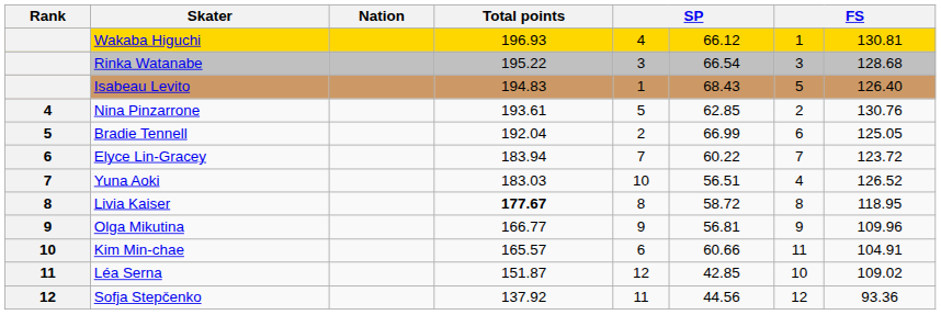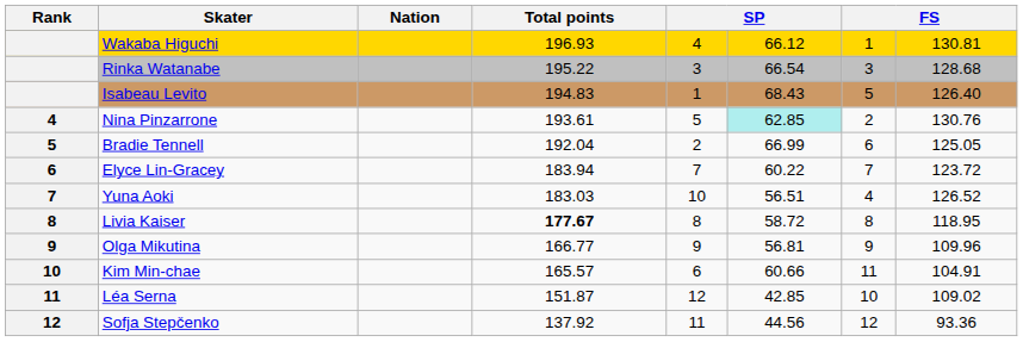Nina Pinzarrone | column 6: no background -> paleturquoise background
